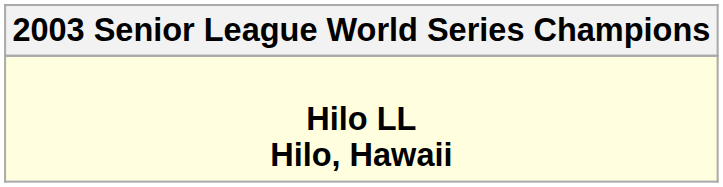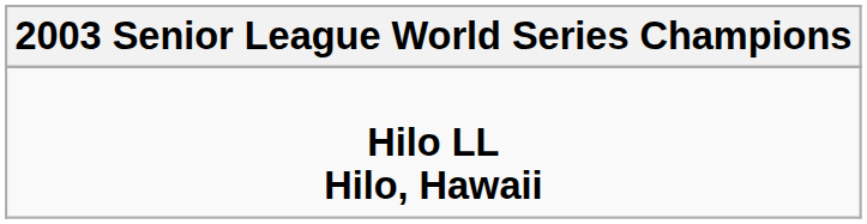row 2 | column 1: lightyellow background -> no background
